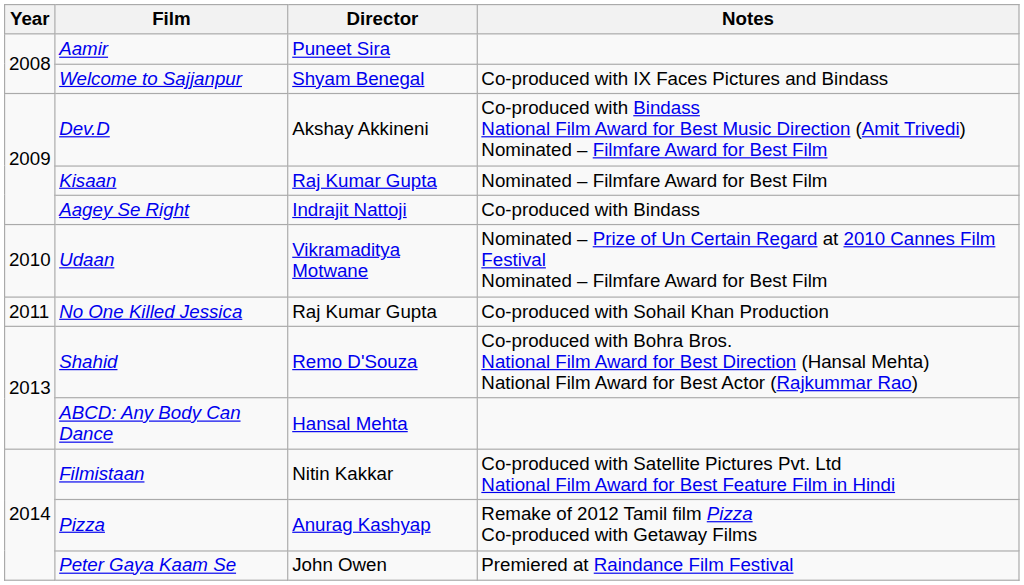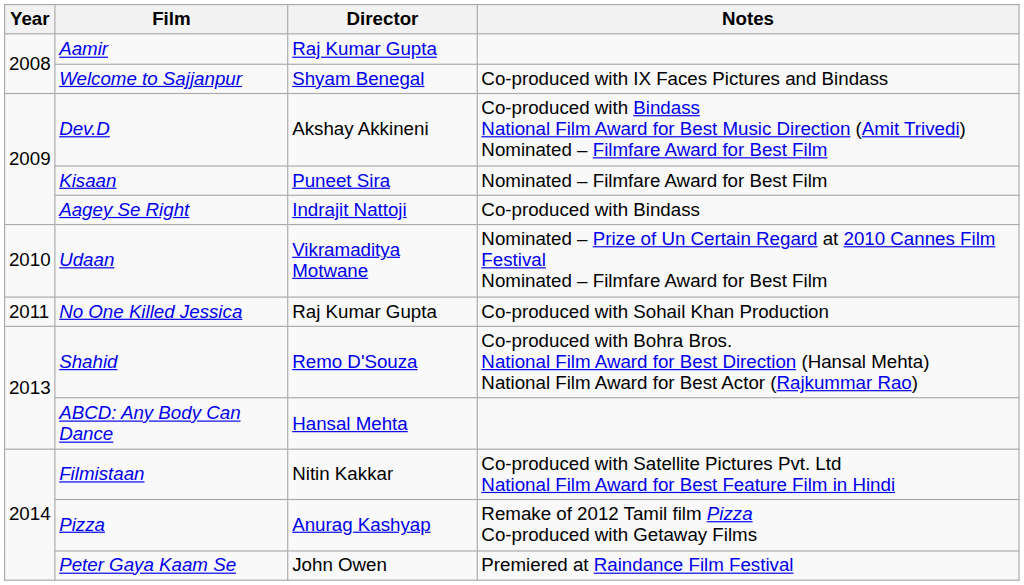Aamir | Director: Puneet Sira -> Raj Kumar Gupta
Kisaan | Director: Raj Kumar Gupta -> Puneet Sira
